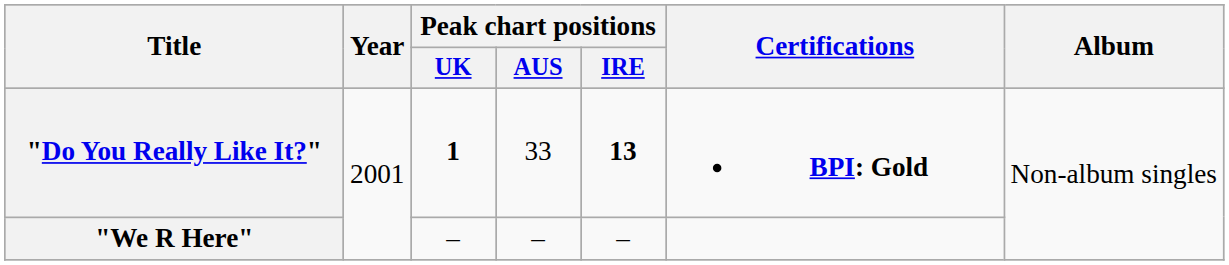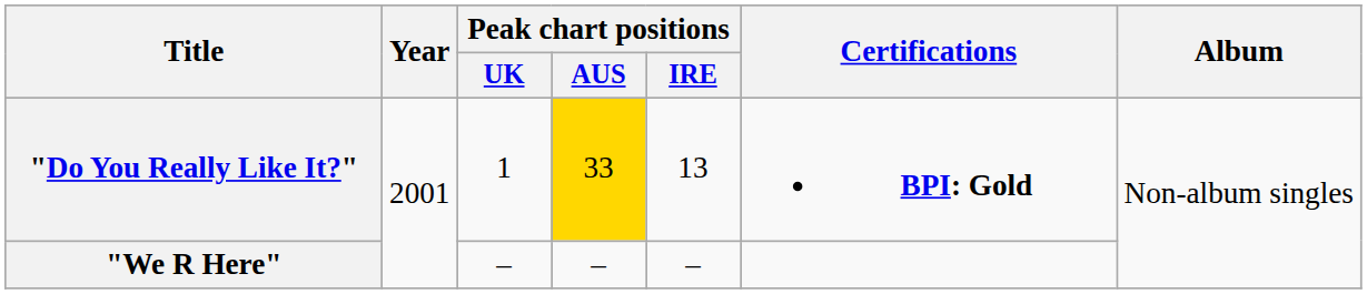"Do You Really Like It?" | Peak chart positions / UK: bold -> normal
"Do You Really Like It?" | Peak chart positions / AUS: no background -> gold background
"Do You Really Like It?" | Peak chart positions / IRE: bold -> normal
